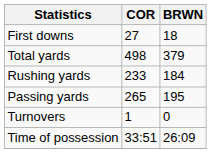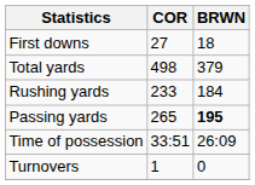Passing yards | BRWN: normal -> bold
rows swapped: Turnovers <-> Time of possession
